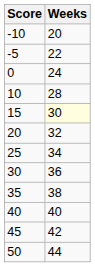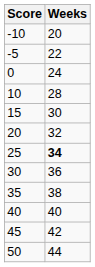15 | Weeks: lightyellow background -> no background
25 | Weeks: normal -> bold
